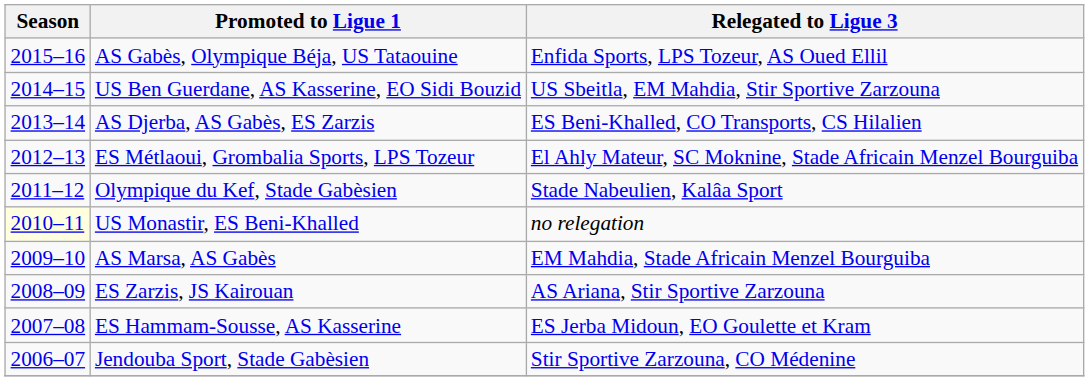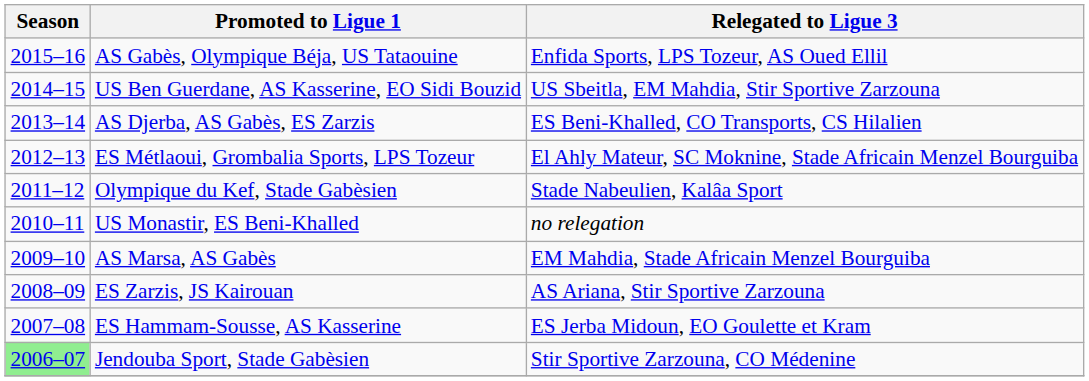US Monastir, ES Beni-Khalled | Season: lightyellow background -> no background
Jendouba Sport, Stade Gabèsien | Season: no background -> lightgreen background
